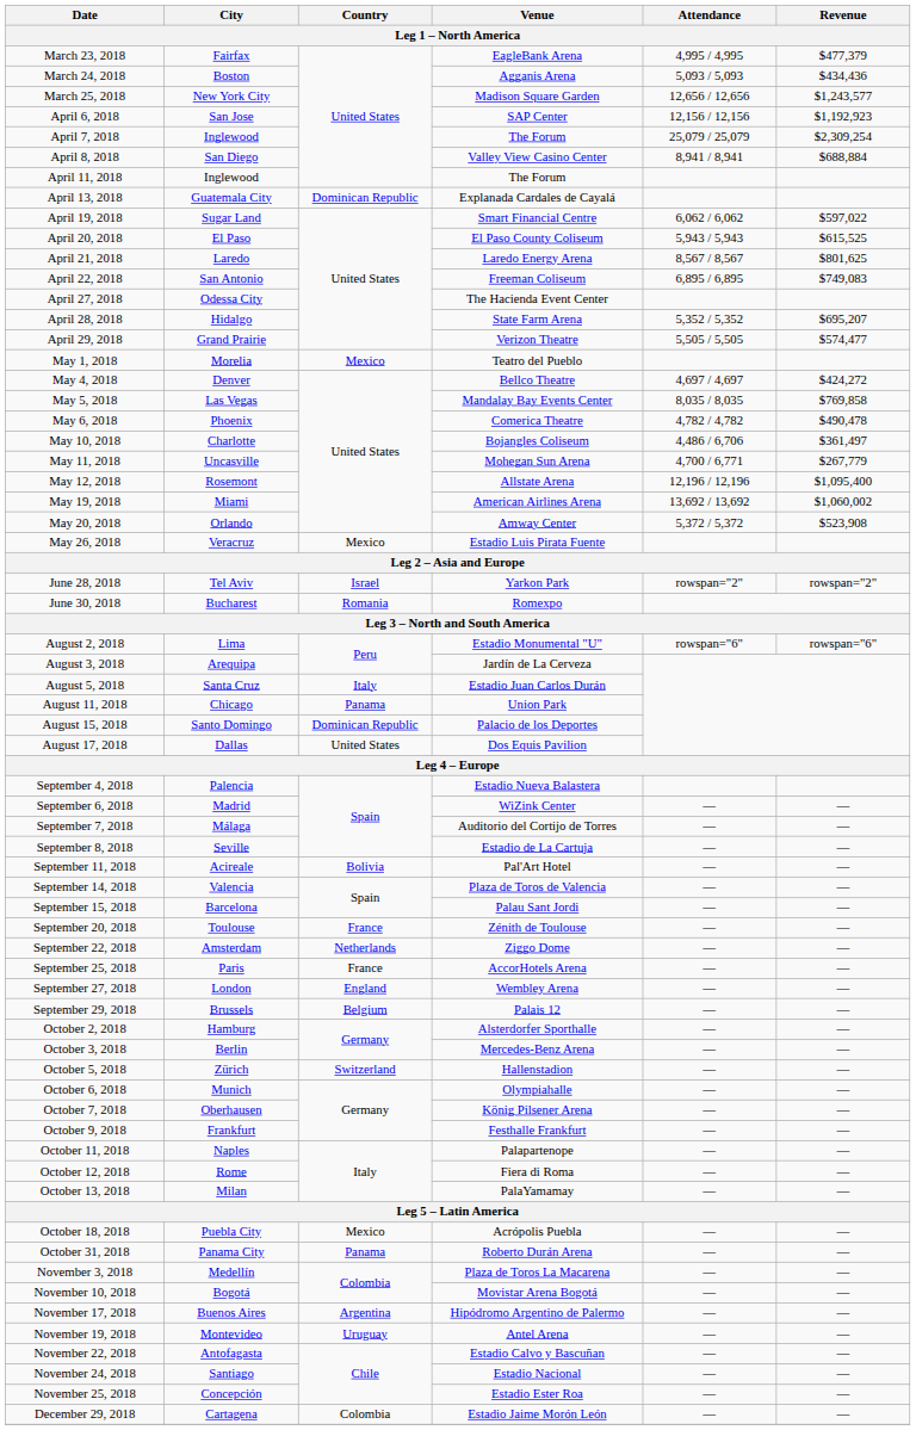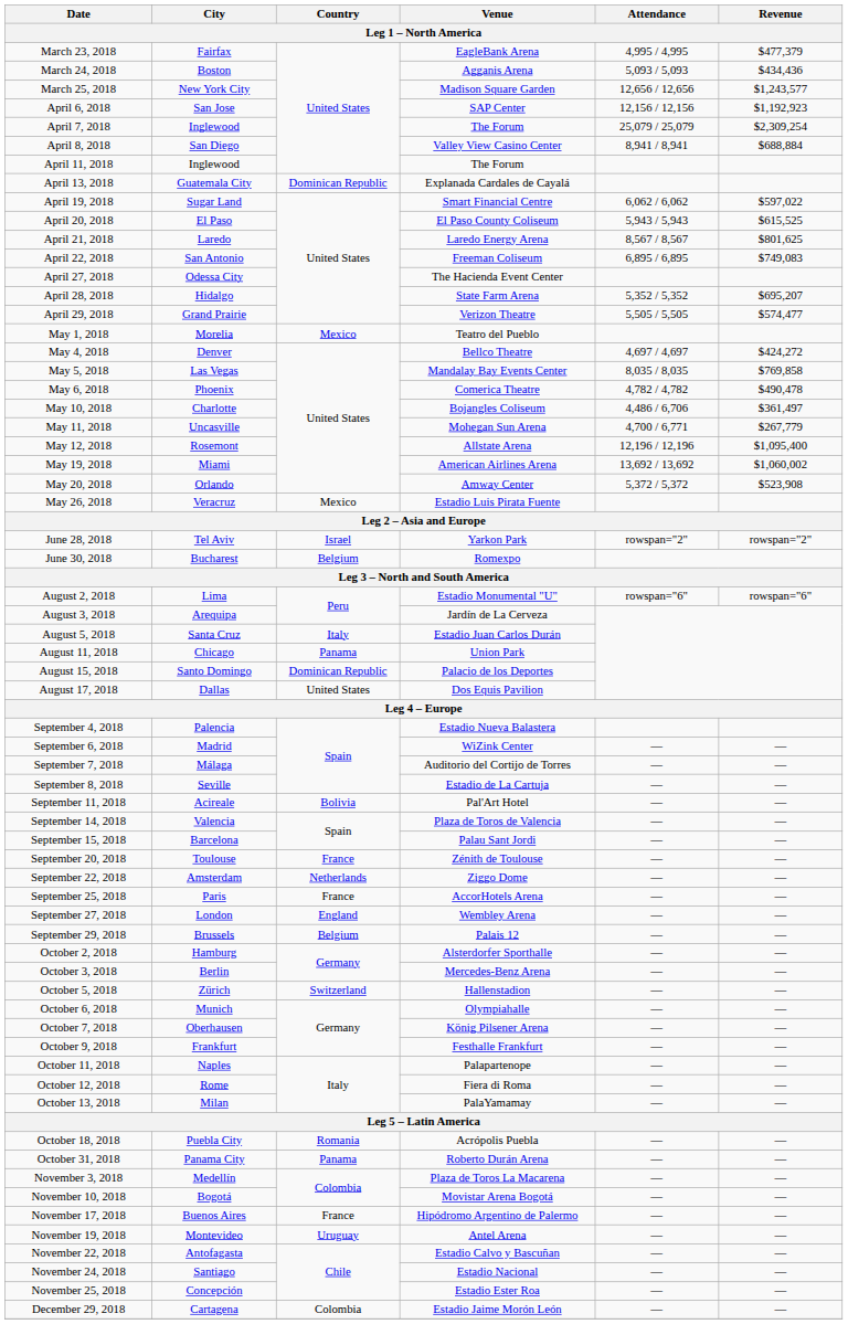June 30, 2018 | Country: Romania -> Belgium
October 18, 2018 | Country: Mexico -> Romania
November 17, 2018 | Country: Argentina -> France
